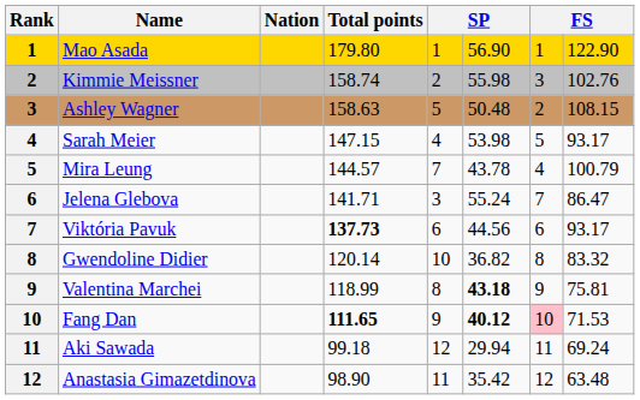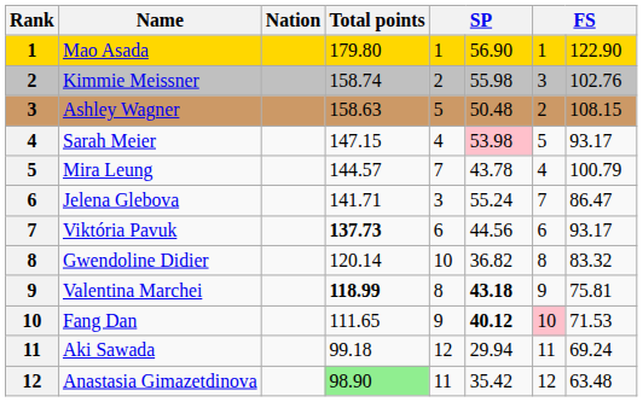Sarah Meier | column 6: no background -> pink background
Valentina Marchei | Total points: normal -> bold
Fang Dan | Total points: bold -> normal
Anastasia Gimazetdinova | Total points: no background -> lightgreen background
